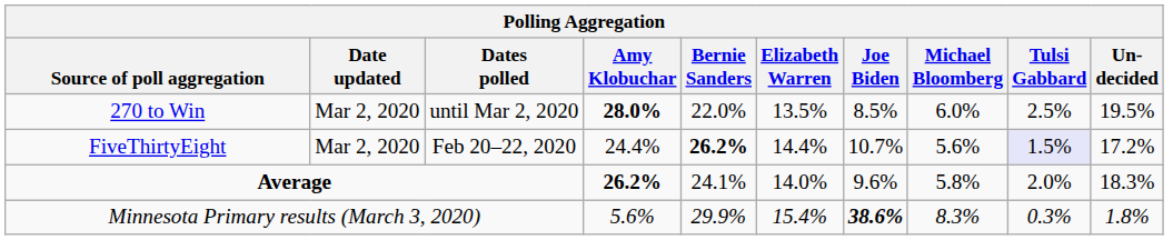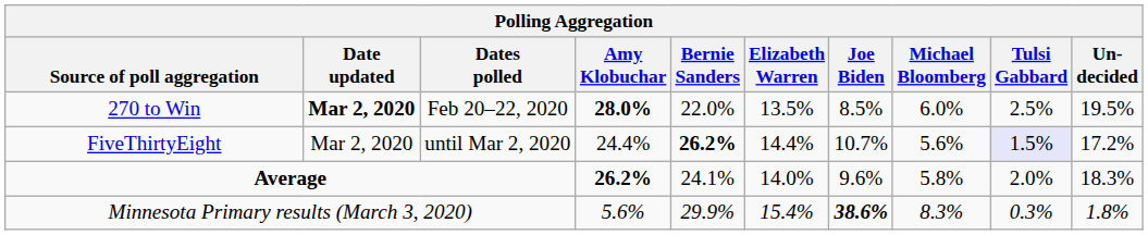270 to Win | Date updated: normal -> bold
270 to Win | Dates polled: until Mar 2, 2020 -> Feb 20–22, 2020
FiveThirtyEight | Dates polled: Feb 20–22, 2020 -> until Mar 2, 2020
